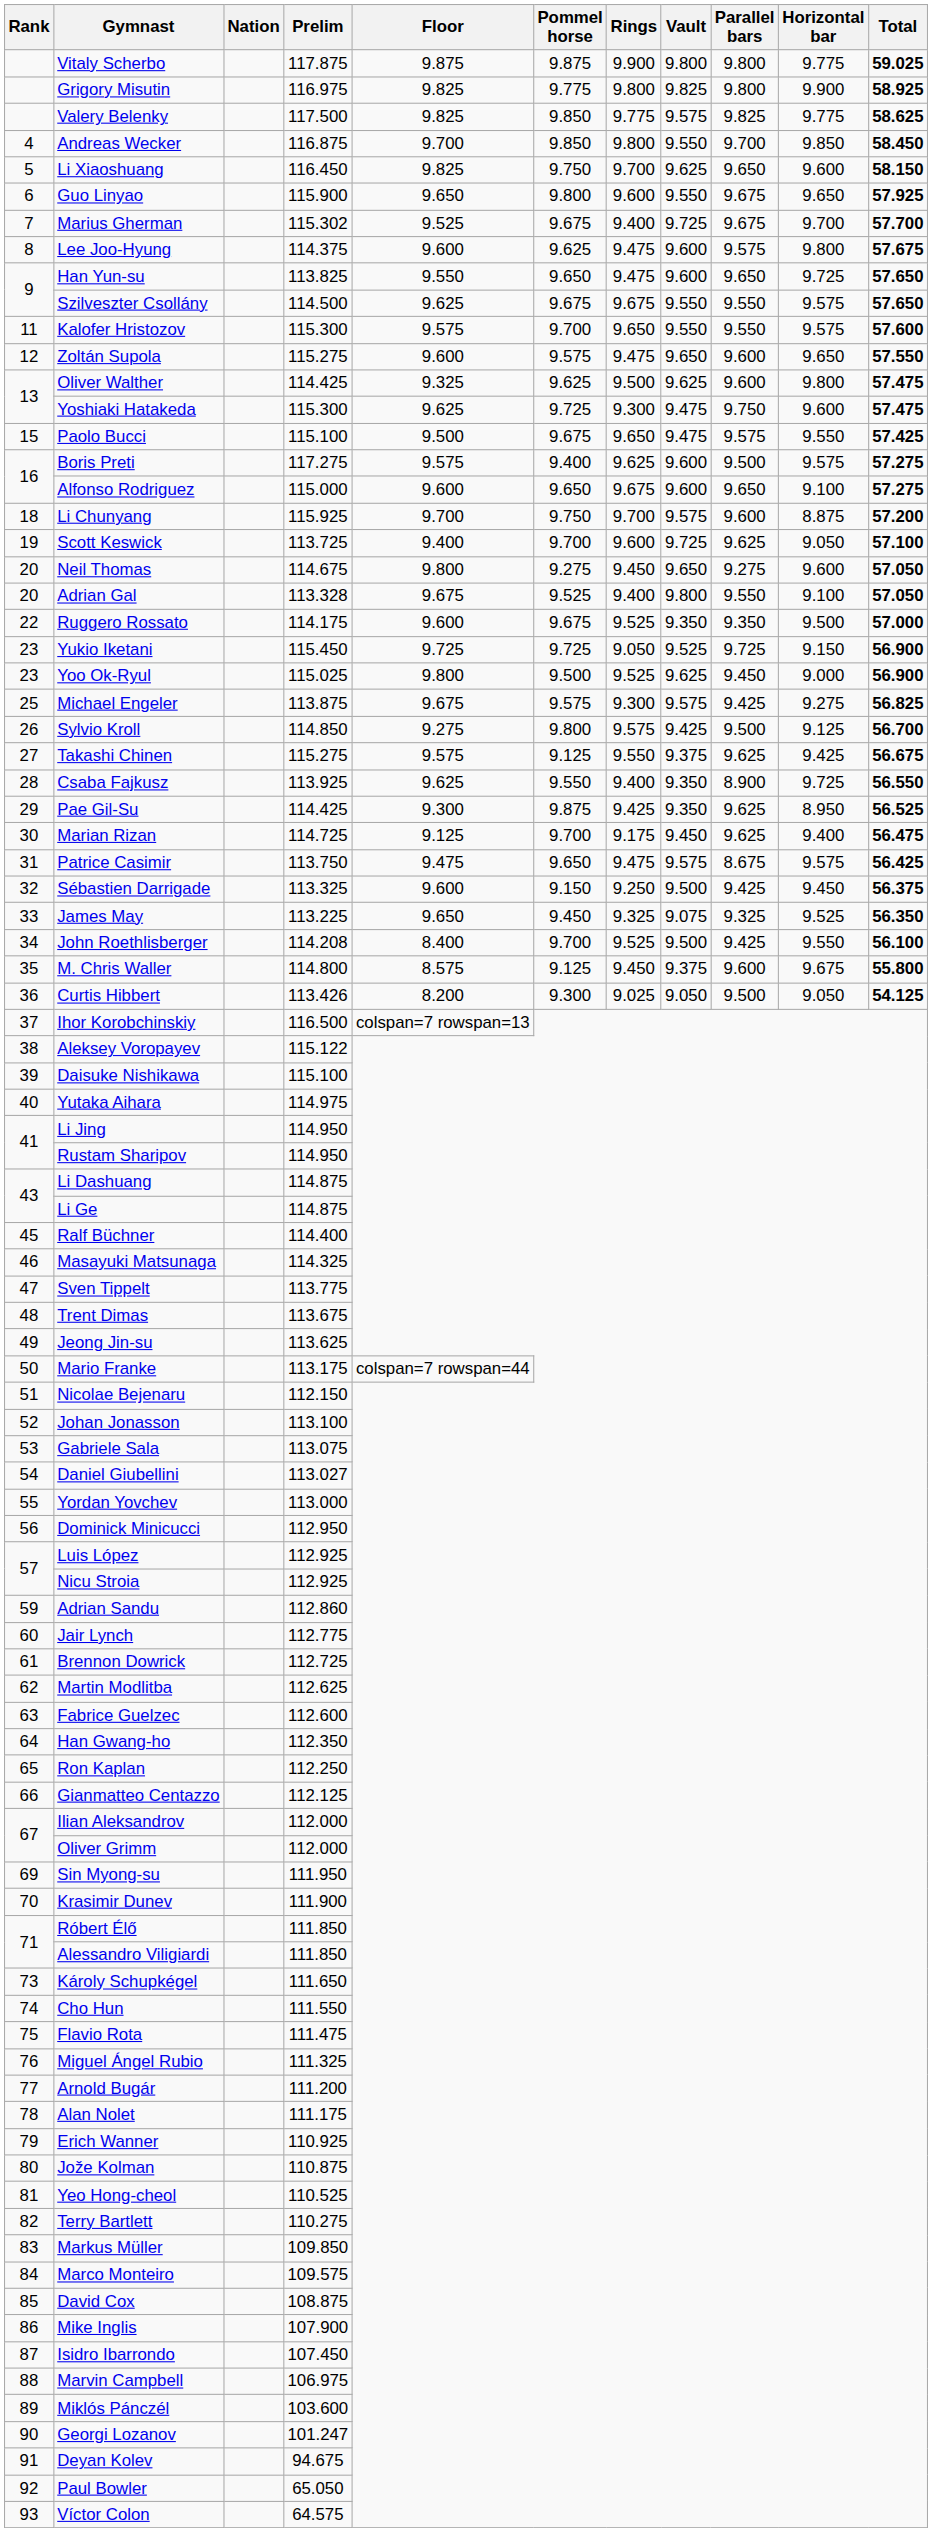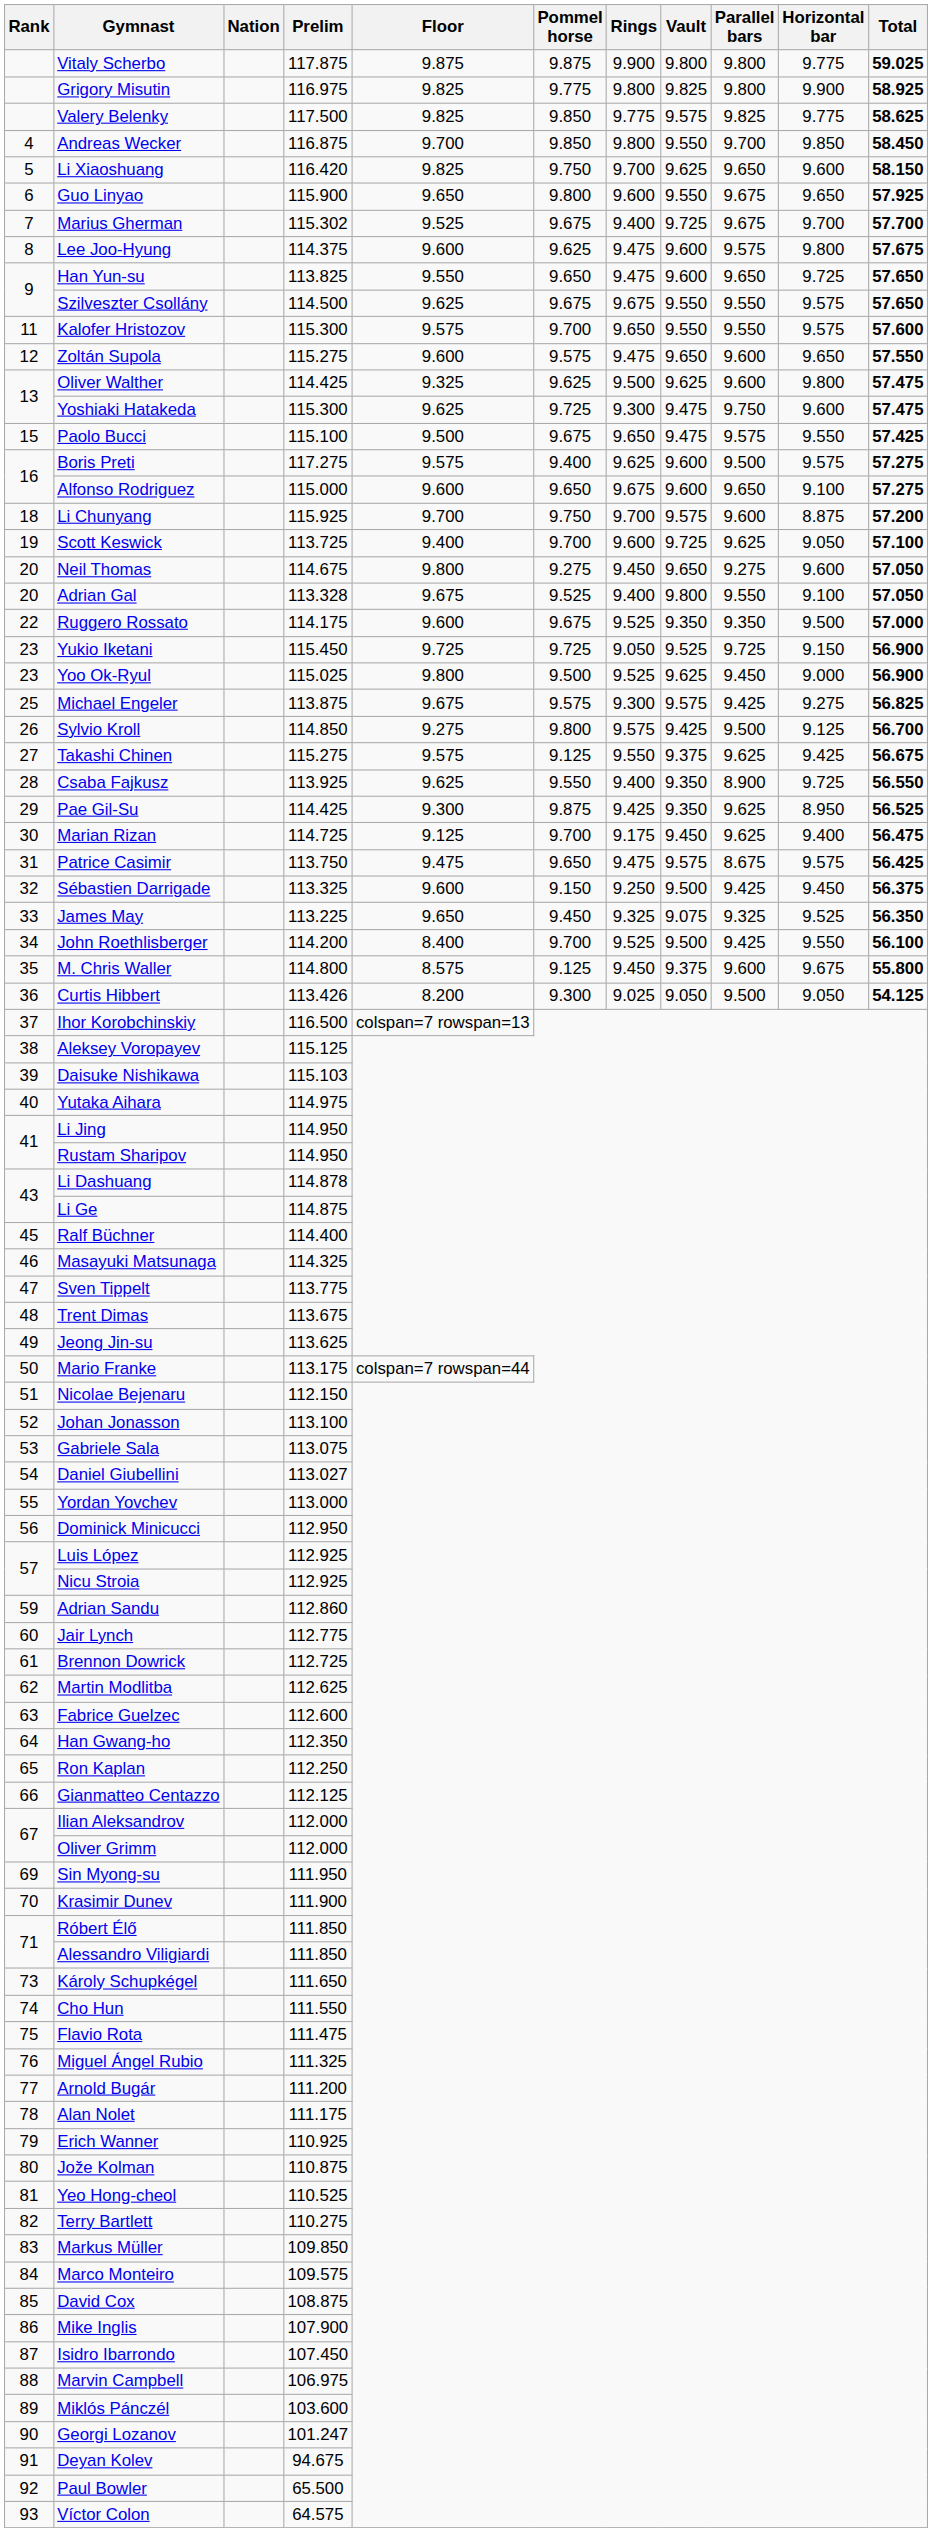Li Xiaoshuang | Prelim: 116.450 -> 116.420
John Roethlisberger | Prelim: 114.208 -> 114.200
Aleksey Voropayev | Prelim: 115.122 -> 115.125
Daisuke Nishikawa | Prelim: 115.100 -> 115.103
Li Dashuang | Prelim: 114.875 -> 114.878
Paul Bowler | Prelim: 65.050 -> 65.500
